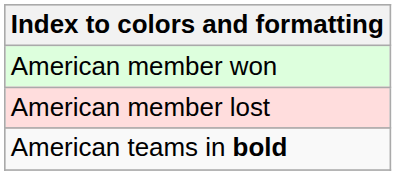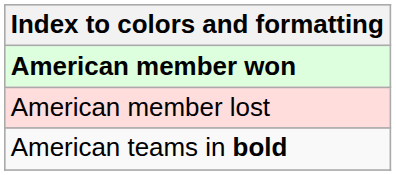row 2 | column 1: normal -> bold
